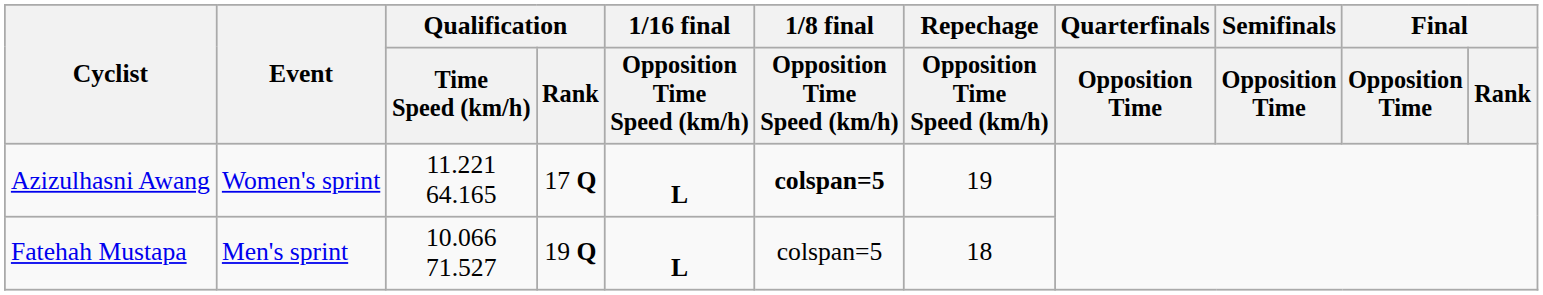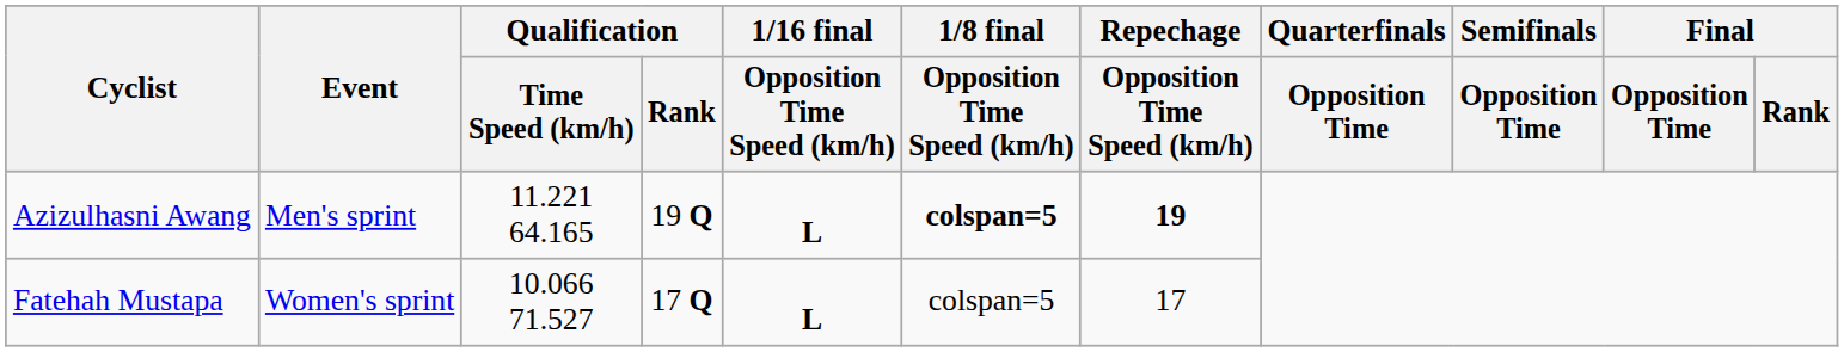Azizulhasni Awang | Event: Women's sprint -> Men's sprint
Azizulhasni Awang | Qualification / Rank: 17 Q -> 19 Q
Azizulhasni Awang | Repechage / Opposition Time Speed (km/h): normal -> bold
Fatehah Mustapa | Event: Men's sprint -> Women's sprint
Fatehah Mustapa | Qualification / Rank: 19 Q -> 17 Q
Fatehah Mustapa | Repechage / Opposition Time Speed (km/h): 18 -> 17
